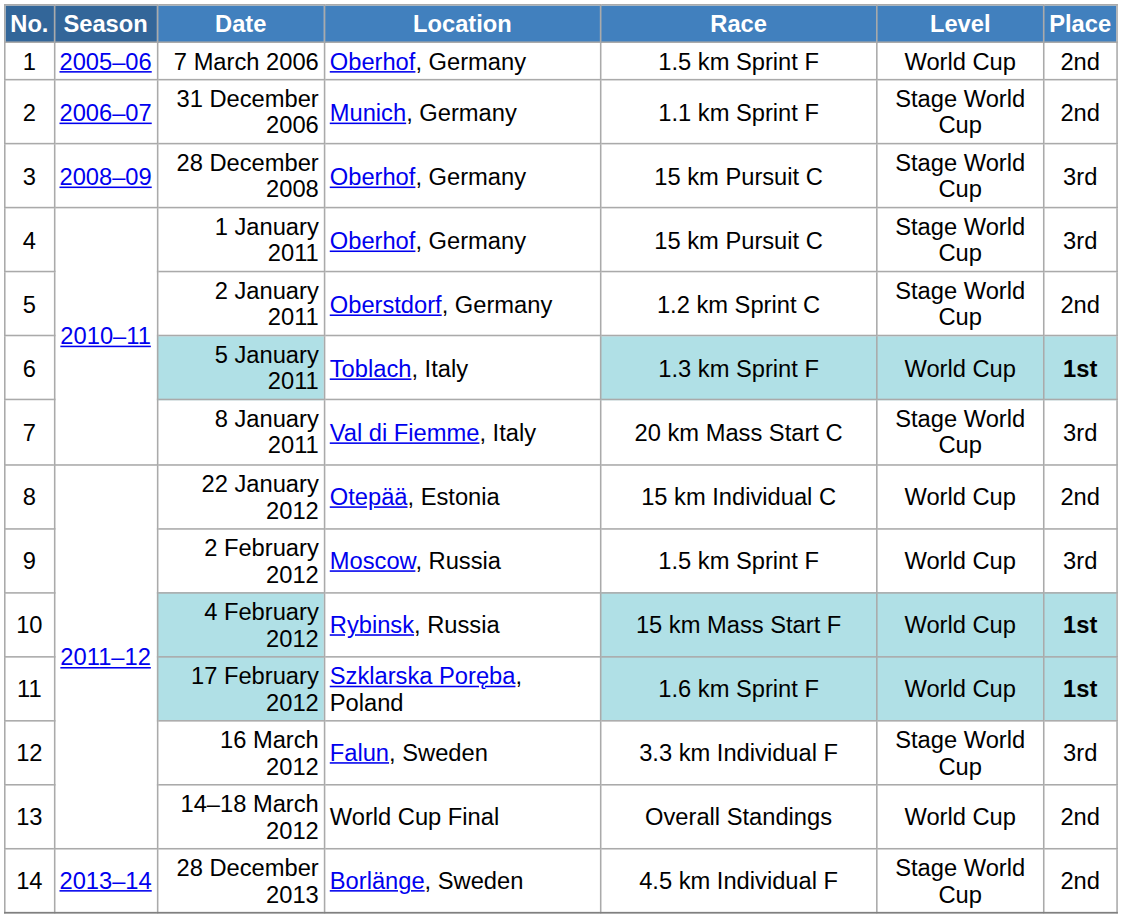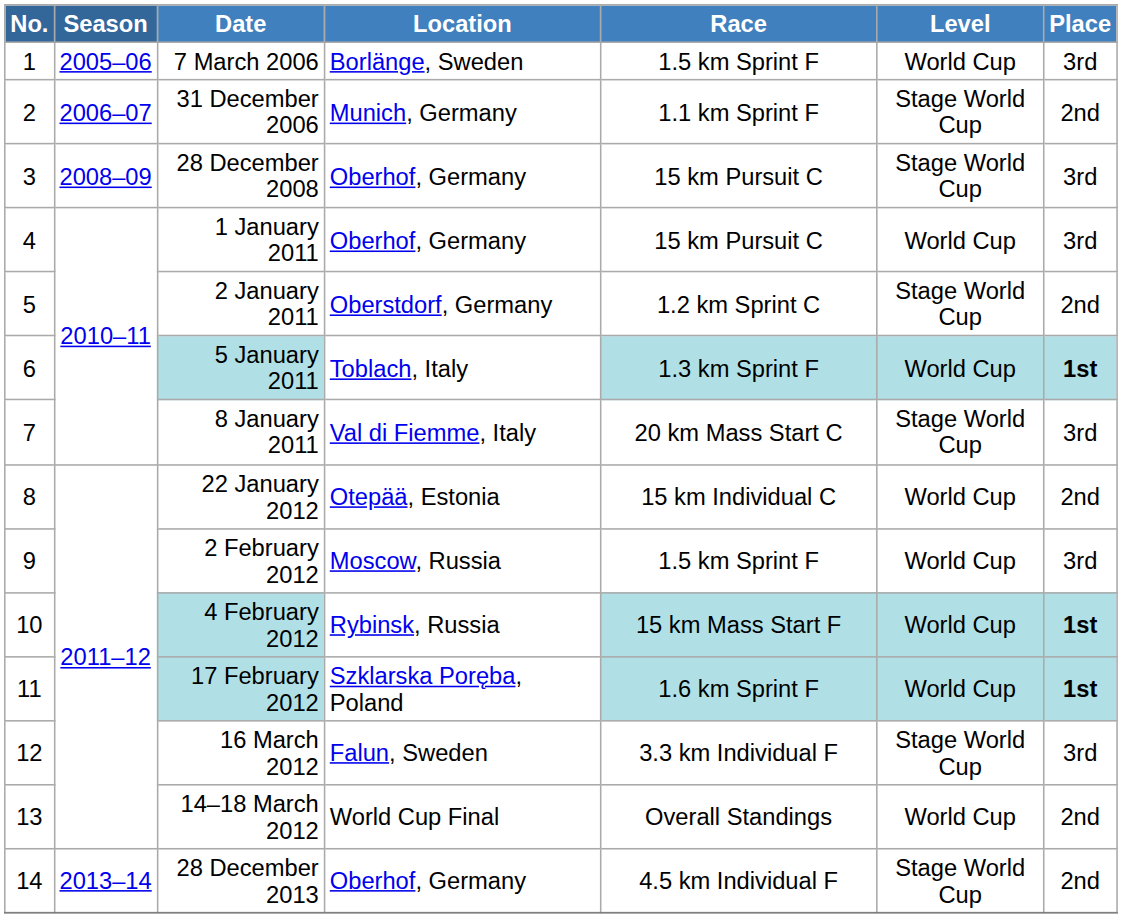7 March 2006 | Location: Oberhof, Germany -> Borlänge, Sweden
7 March 2006 | Place: 2nd -> 3rd
1 January 2011 | Level: Stage World Cup -> World Cup
28 December 2013 | Location: Borlänge, Sweden -> Oberhof, Germany
